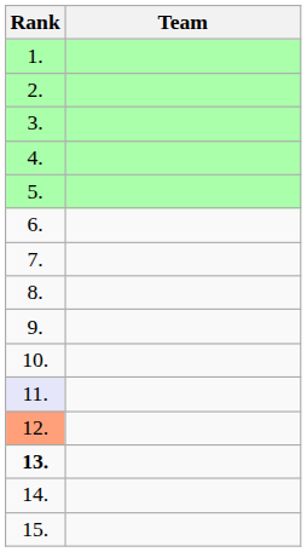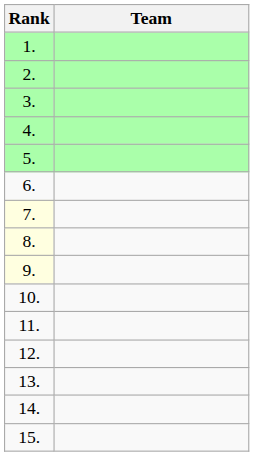7. | Rank: no background -> lightyellow background
8. | Rank: no background -> lightyellow background
9. | Rank: no background -> lightyellow background
11. | Rank: lavender background -> no background
12. | Rank: lightsalmon background -> no background
13. | Rank: bold -> normal
